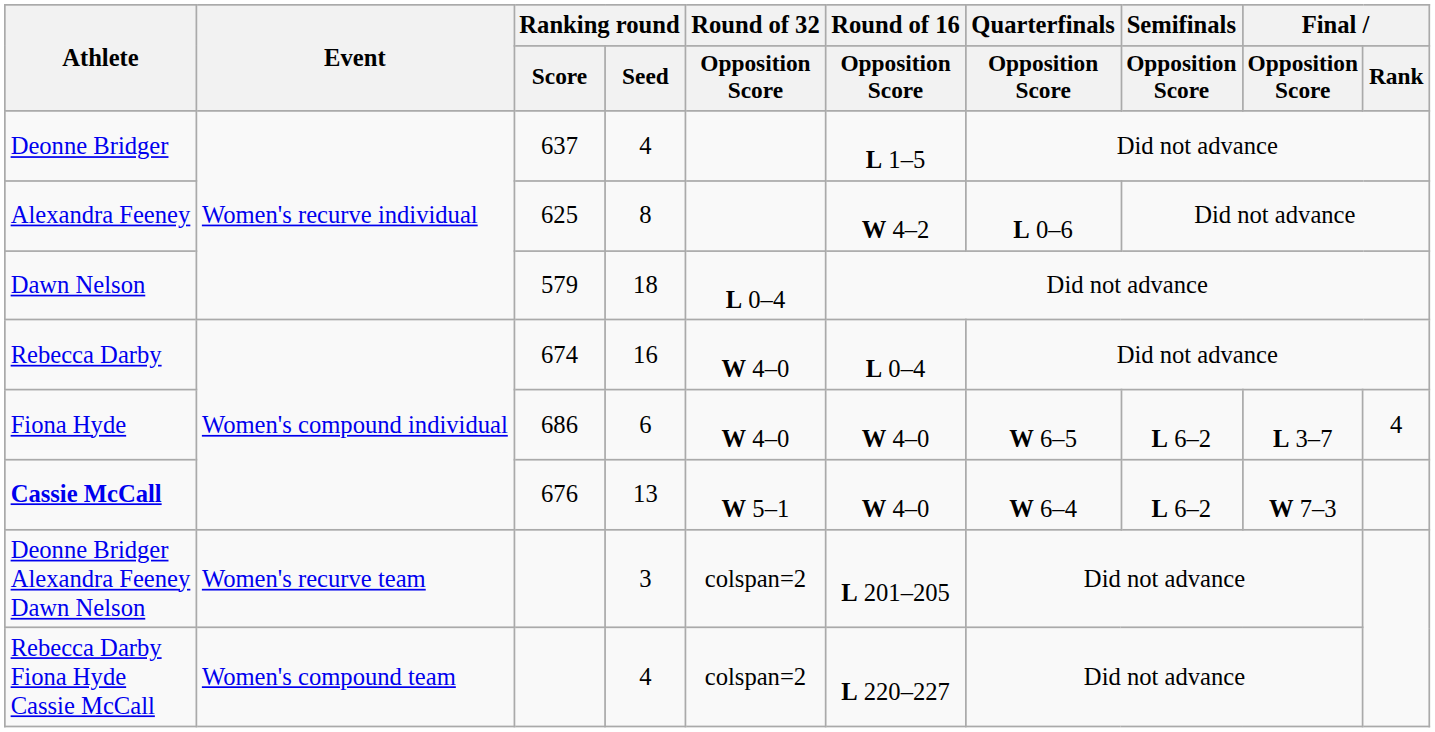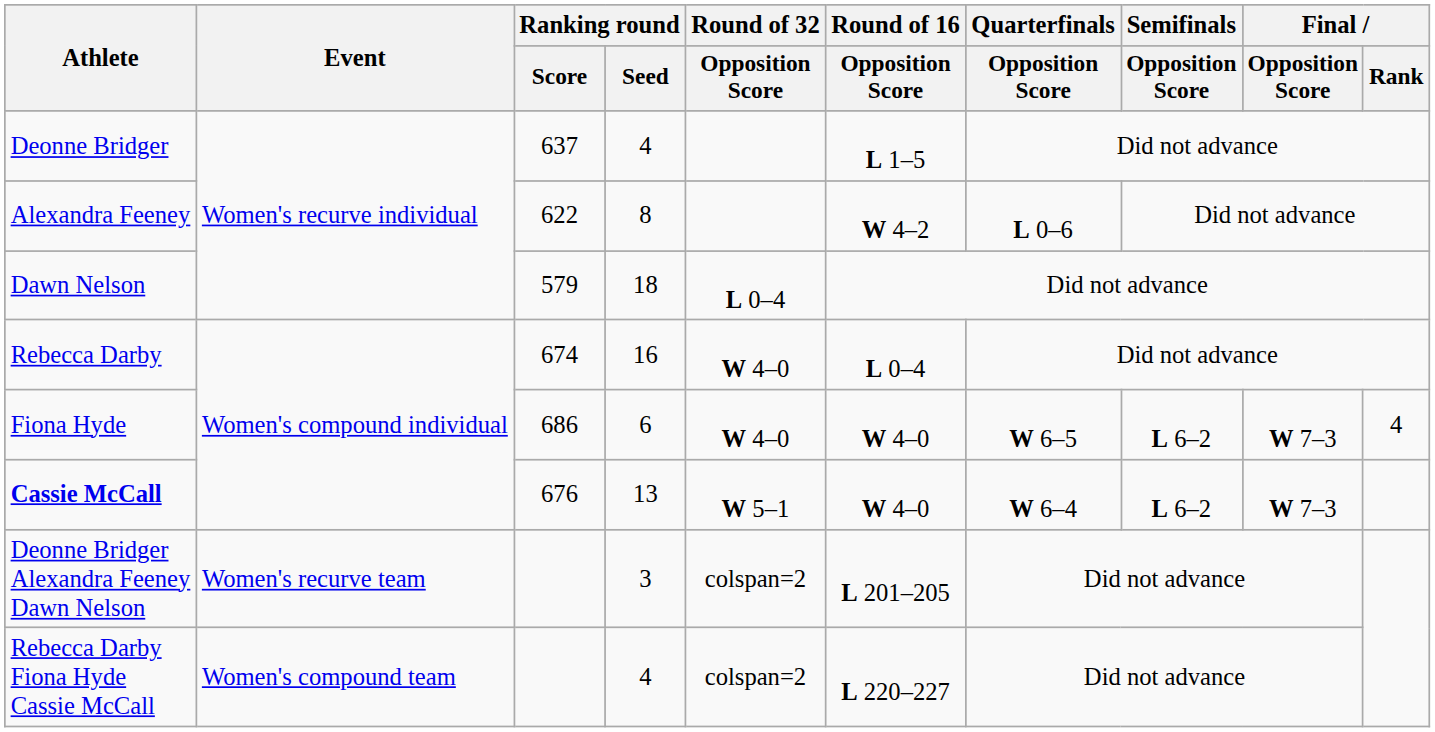Alexandra Feeney | Ranking round / Score: 625 -> 622
Fiona Hyde | Final / Opposition Score: L 3–7 -> W 7–3
